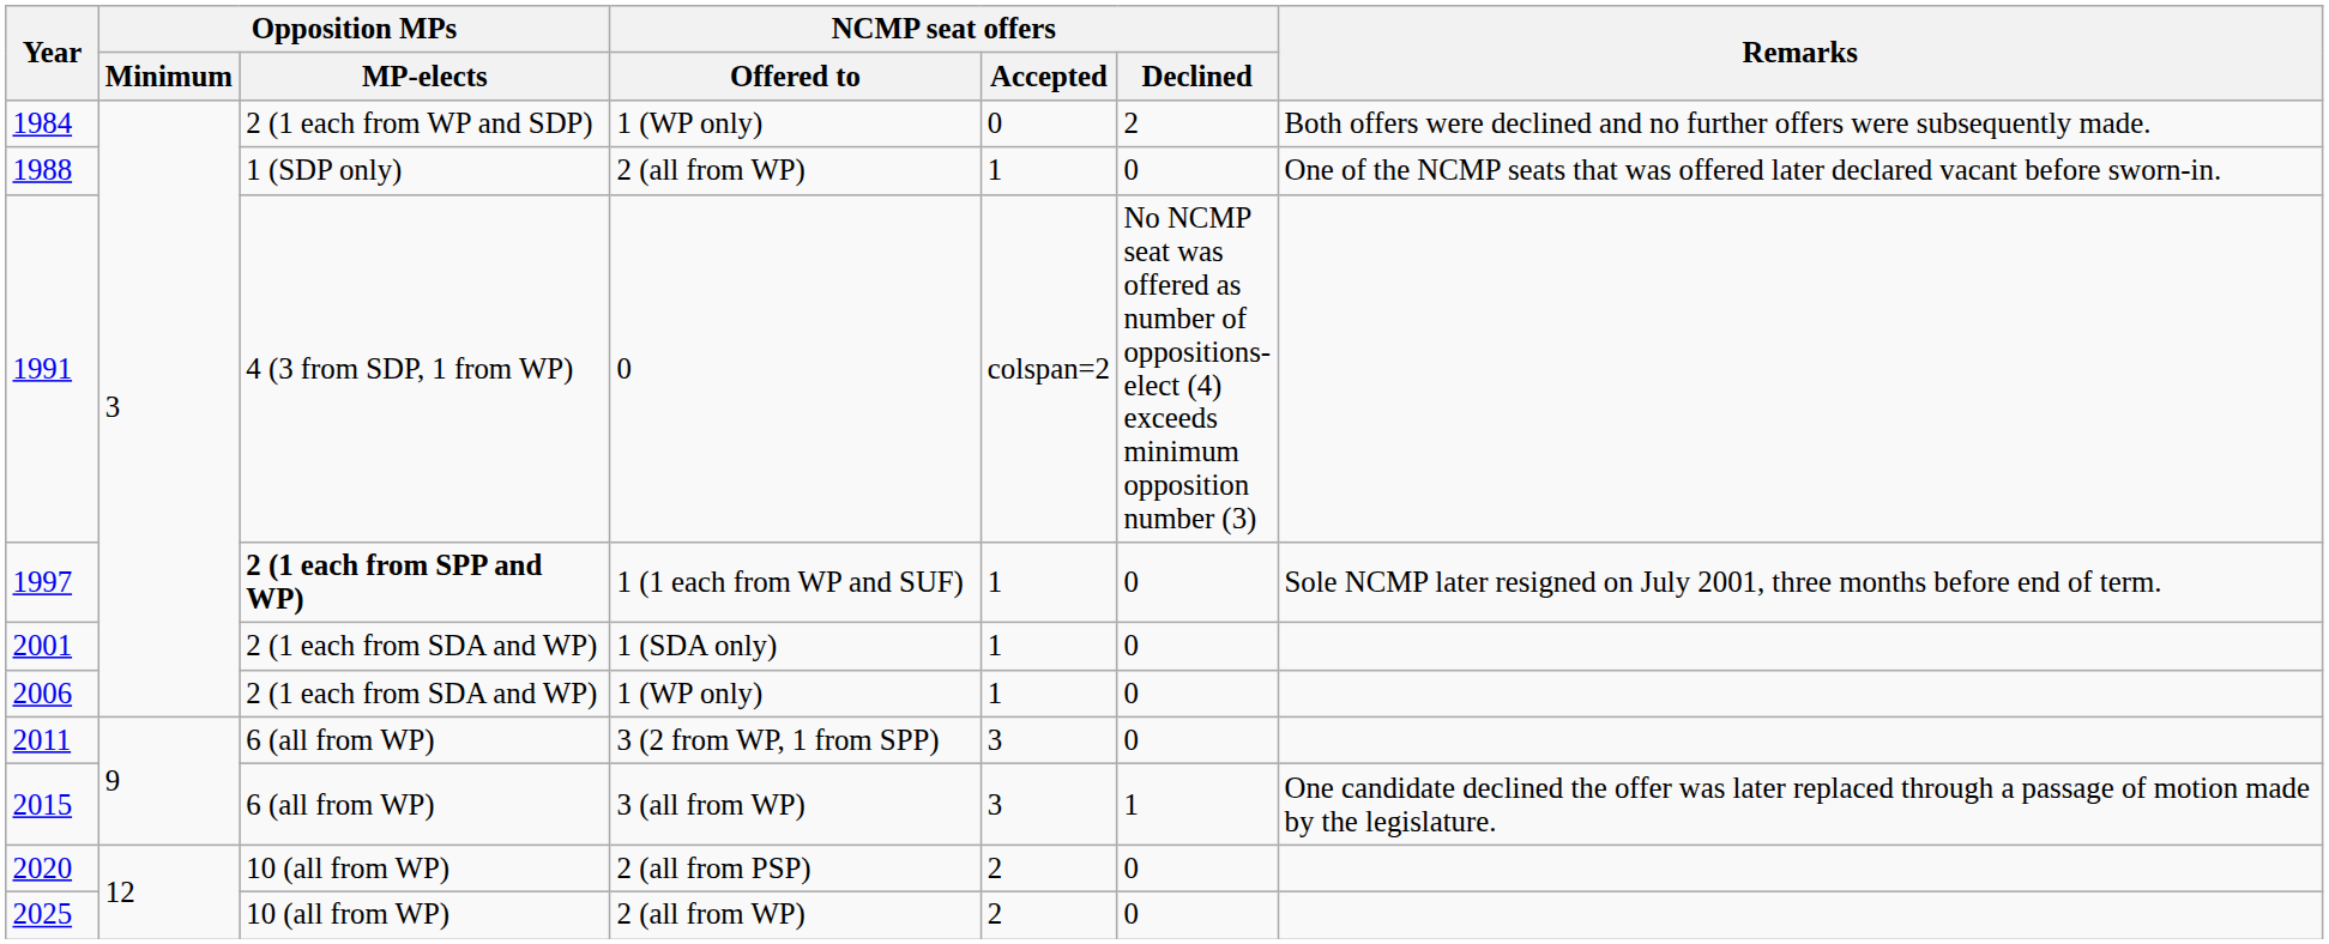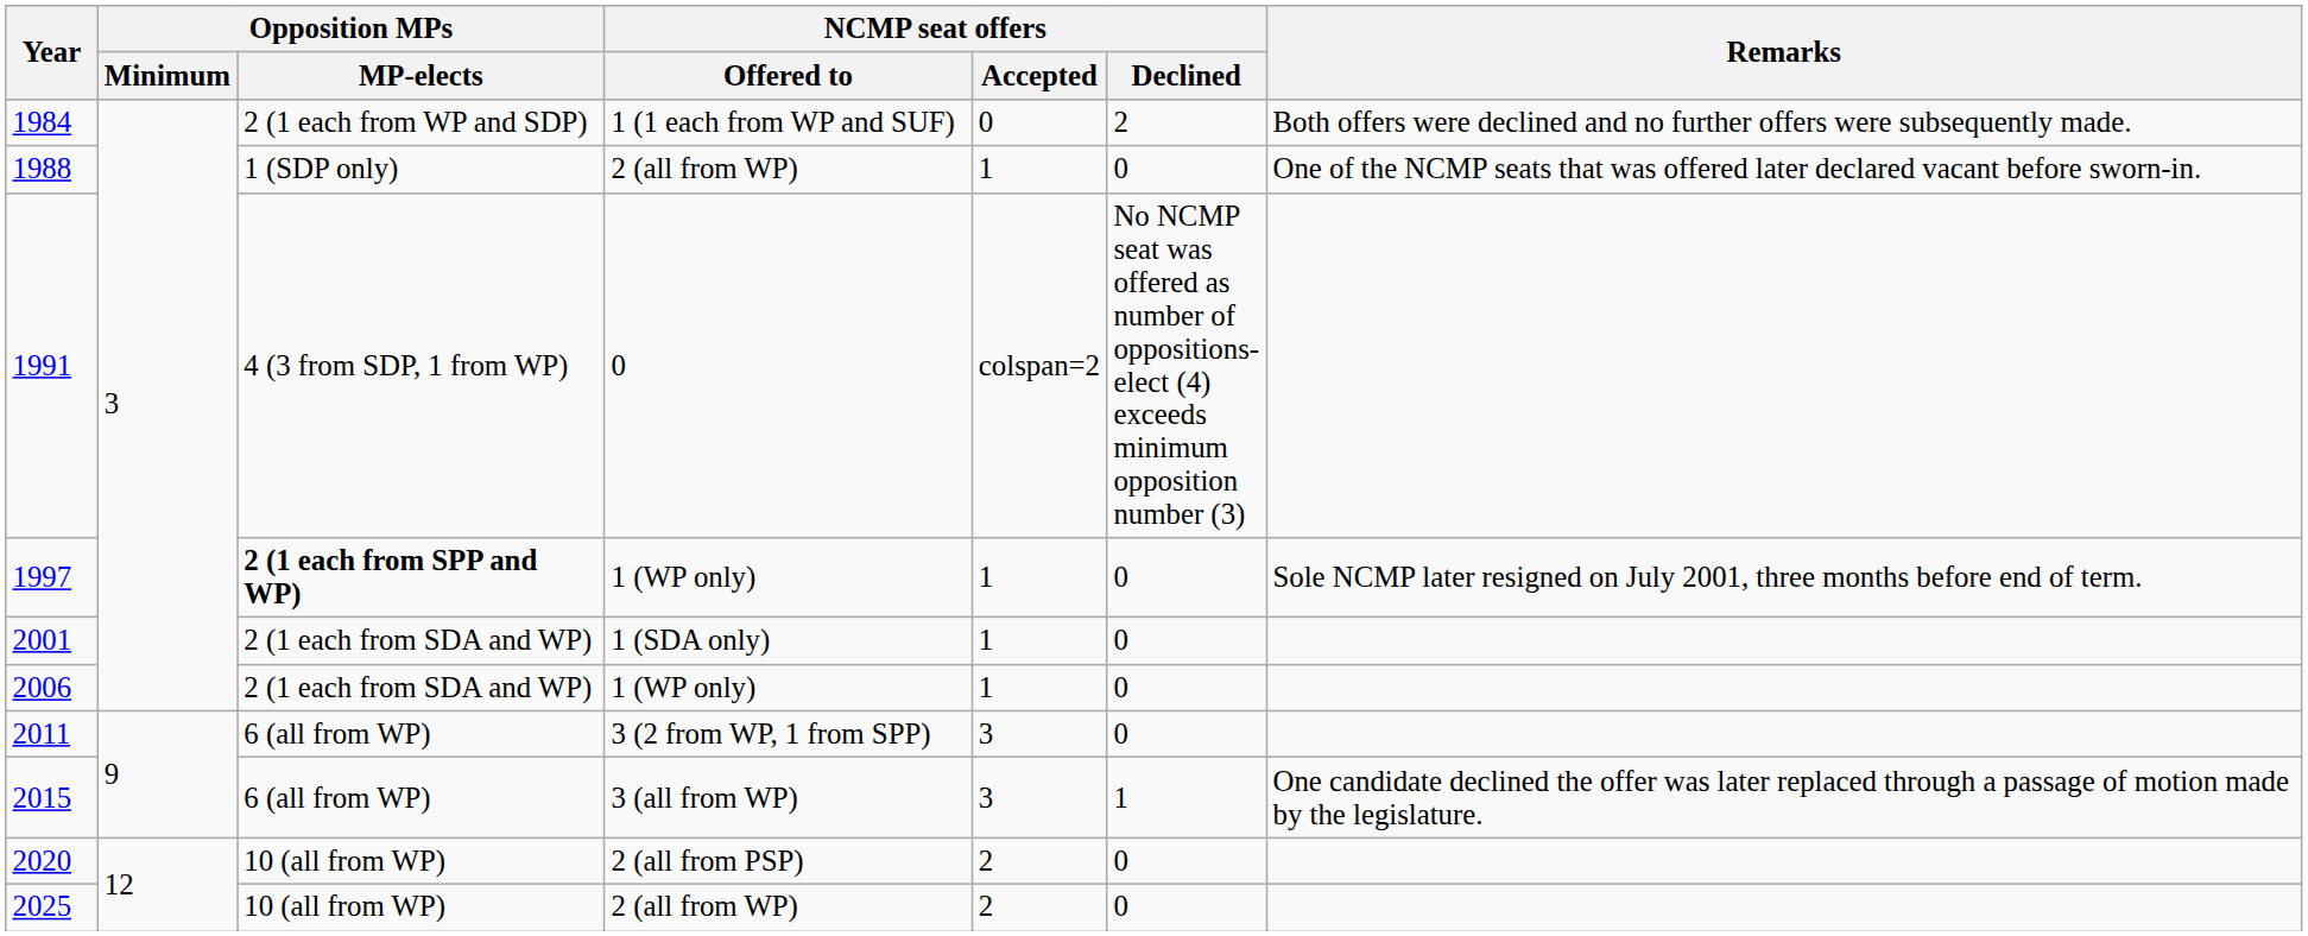1984 | NCMP seat offers / Offered to: 1 (WP only) -> 1 (1 each from WP and SUF)
1997 | NCMP seat offers / Offered to: 1 (1 each from WP and SUF) -> 1 (WP only)
